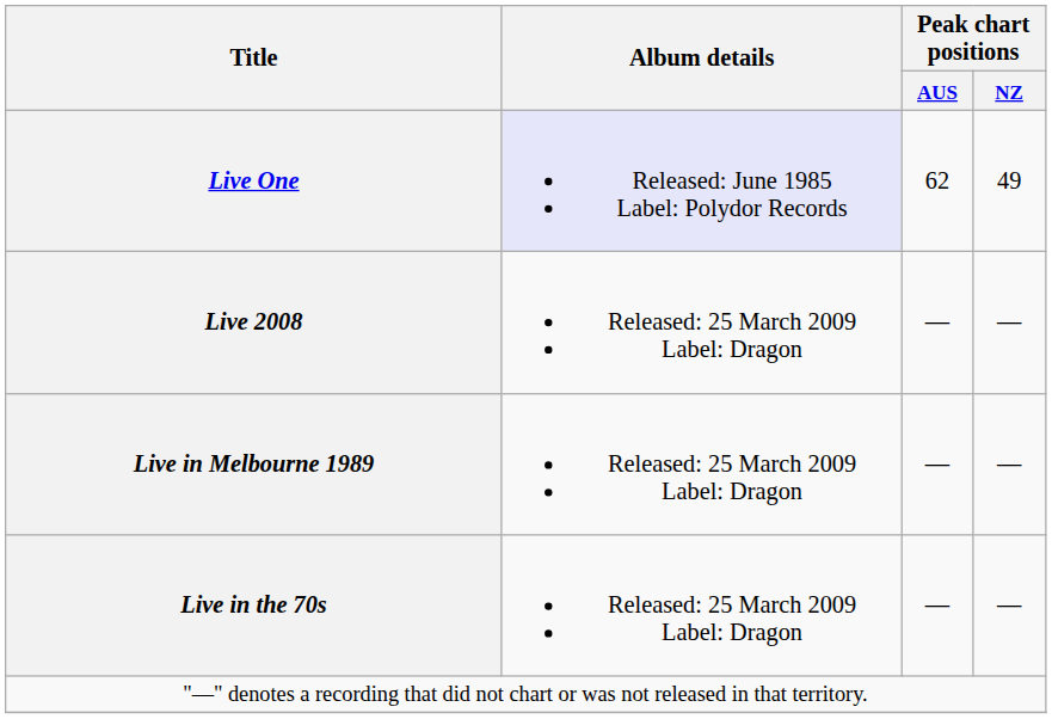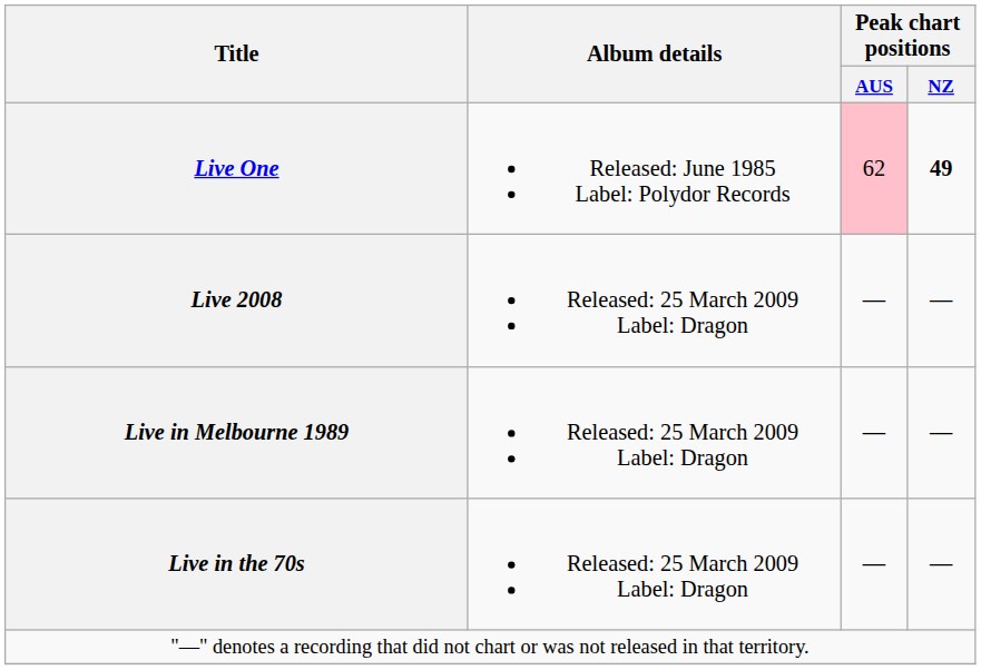Live One | Album details: lavender background -> no background
Live One | Peak chart positions / AUS: no background -> pink background
Live One | Peak chart positions / NZ: normal -> bold
